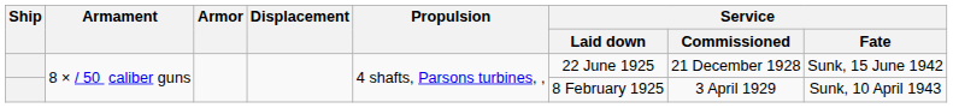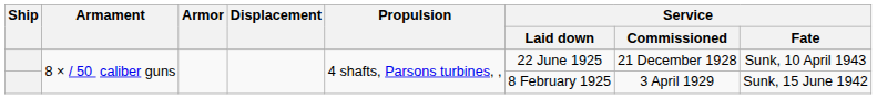row 3 | Service / Fate: Sunk, 15 June 1942 -> Sunk, 10 April 1943
row 4 | Service / Fate: Sunk, 10 April 1943 -> Sunk, 15 June 1942
